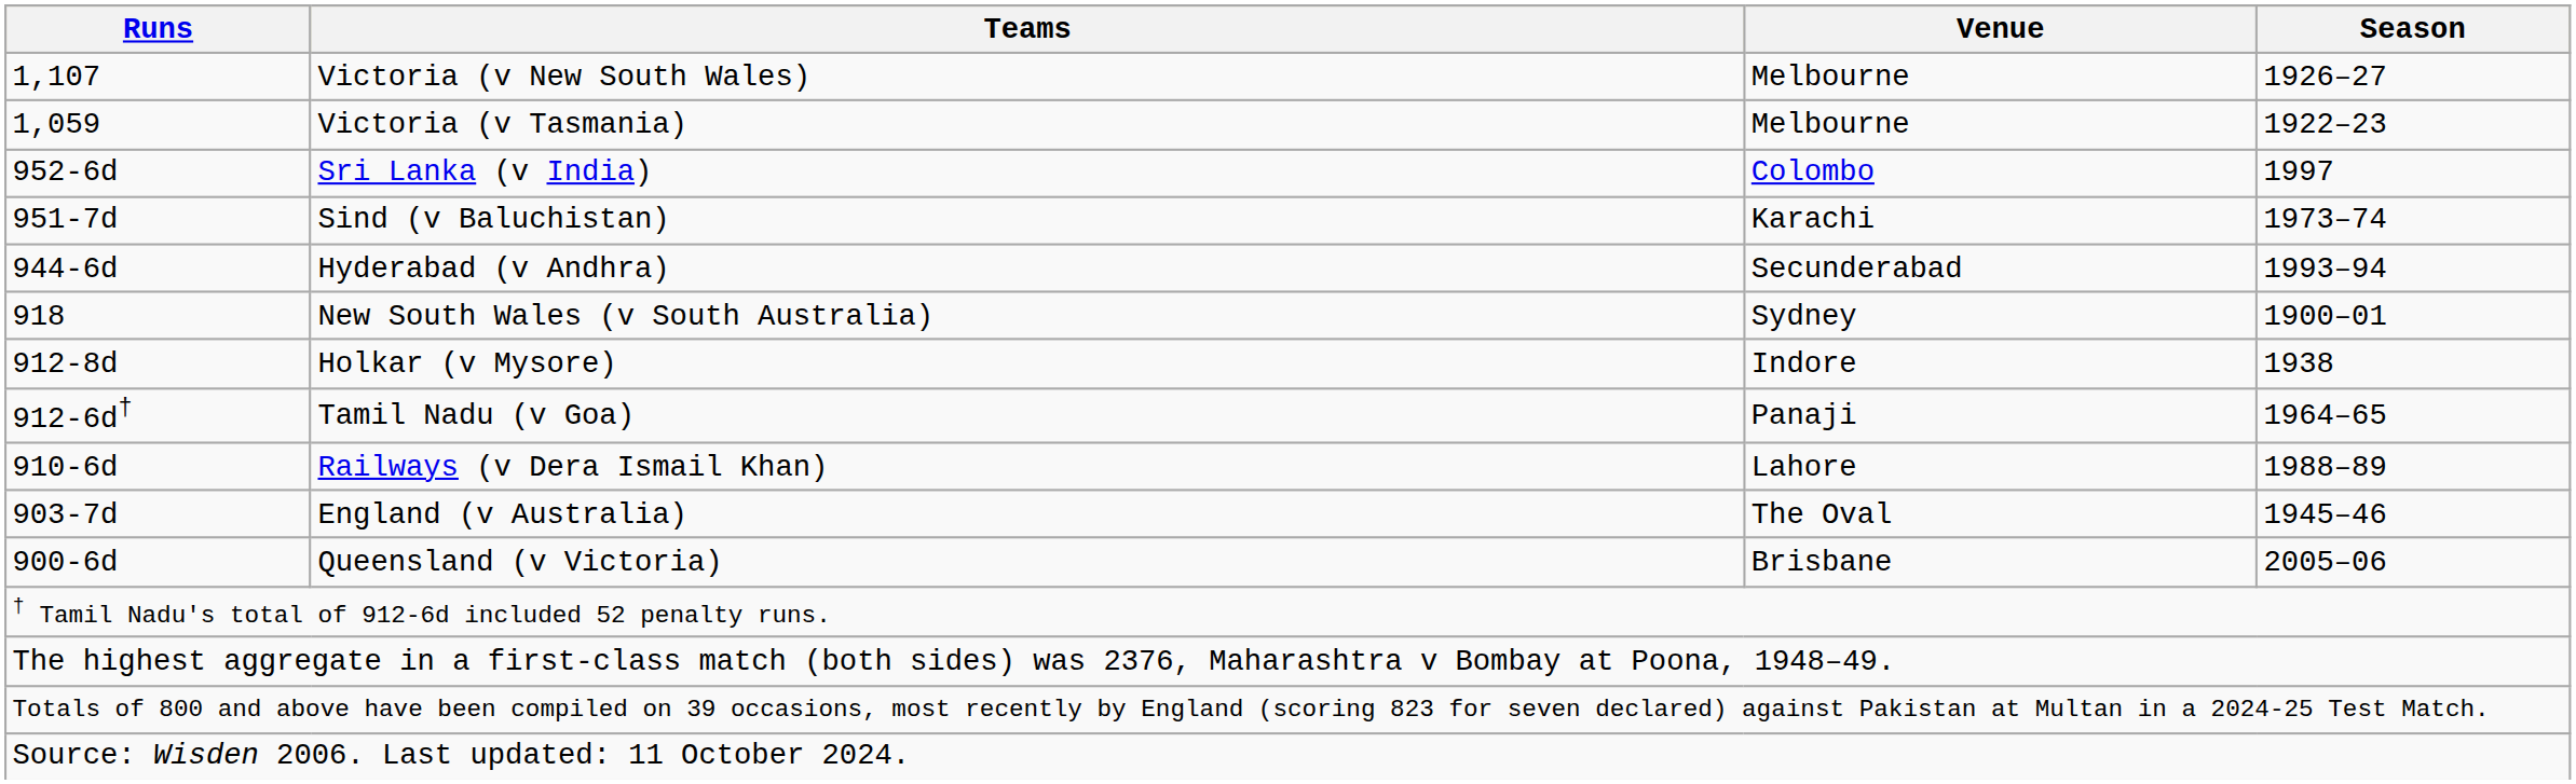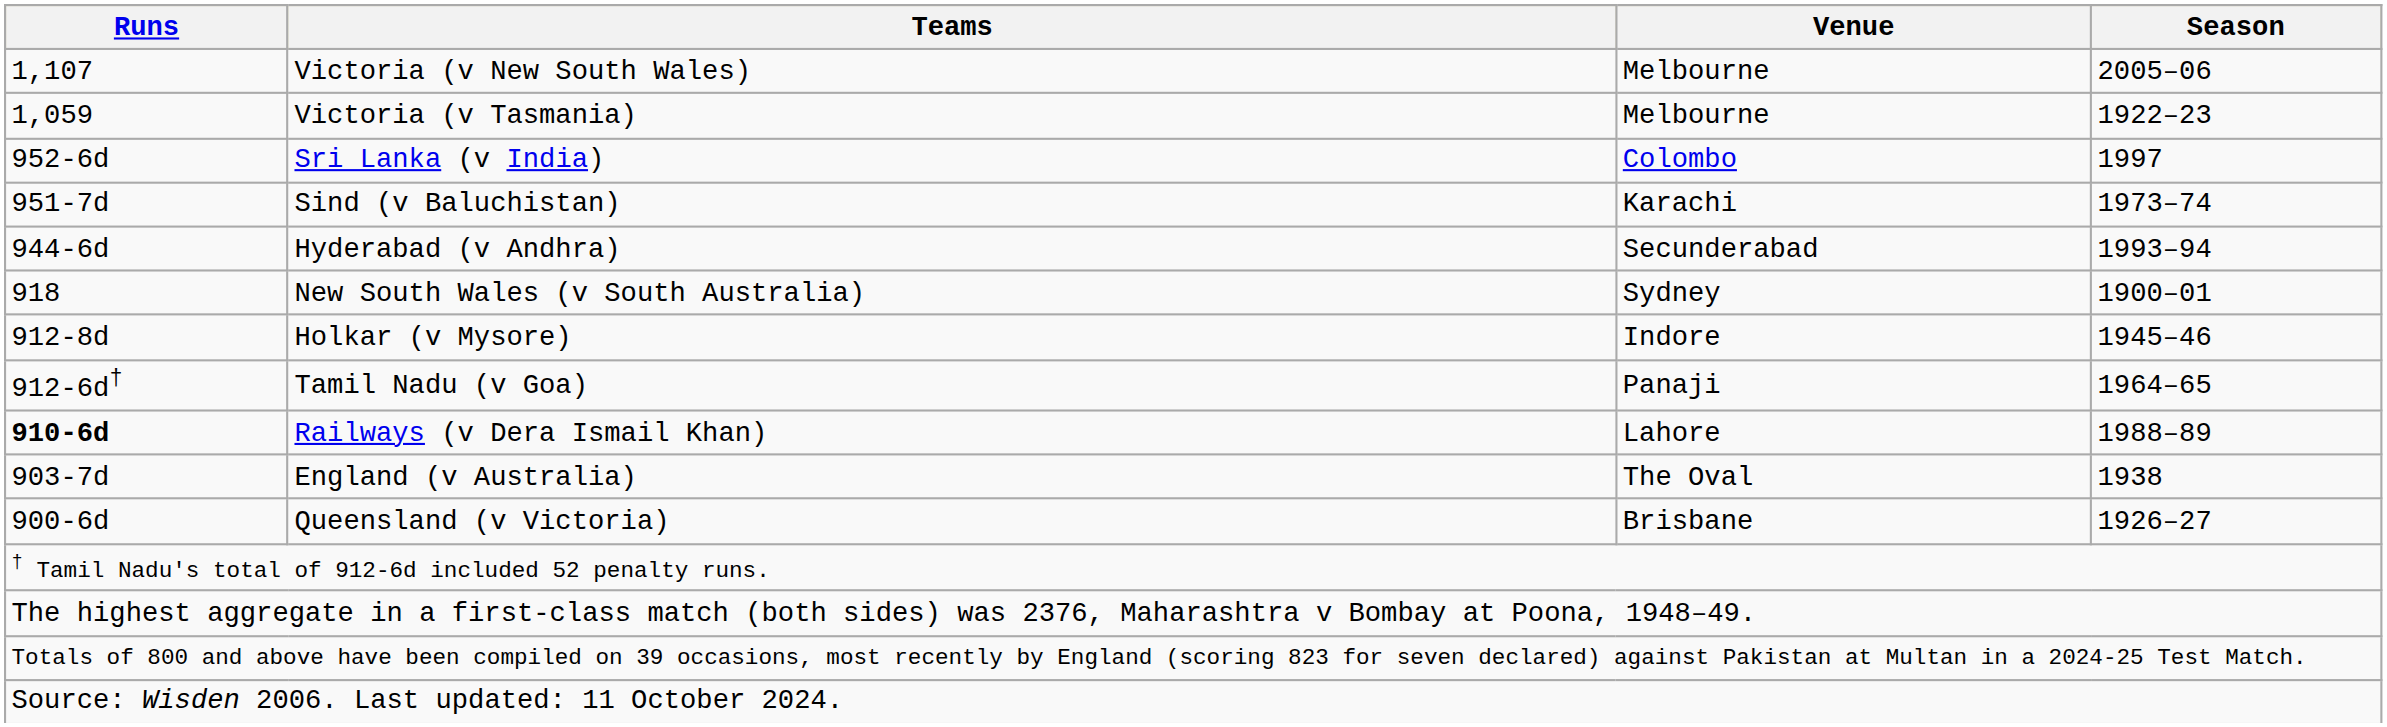Victoria (v New South Wales) | Season: 1926–27 -> 2005–06
Holkar (v Mysore) | Season: 1938 -> 1945–46
Railways (v Dera Ismail Khan) | Runs: normal -> bold
England (v Australia) | Season: 1945–46 -> 1938
Queensland (v Victoria) | Season: 2005–06 -> 1926–27
